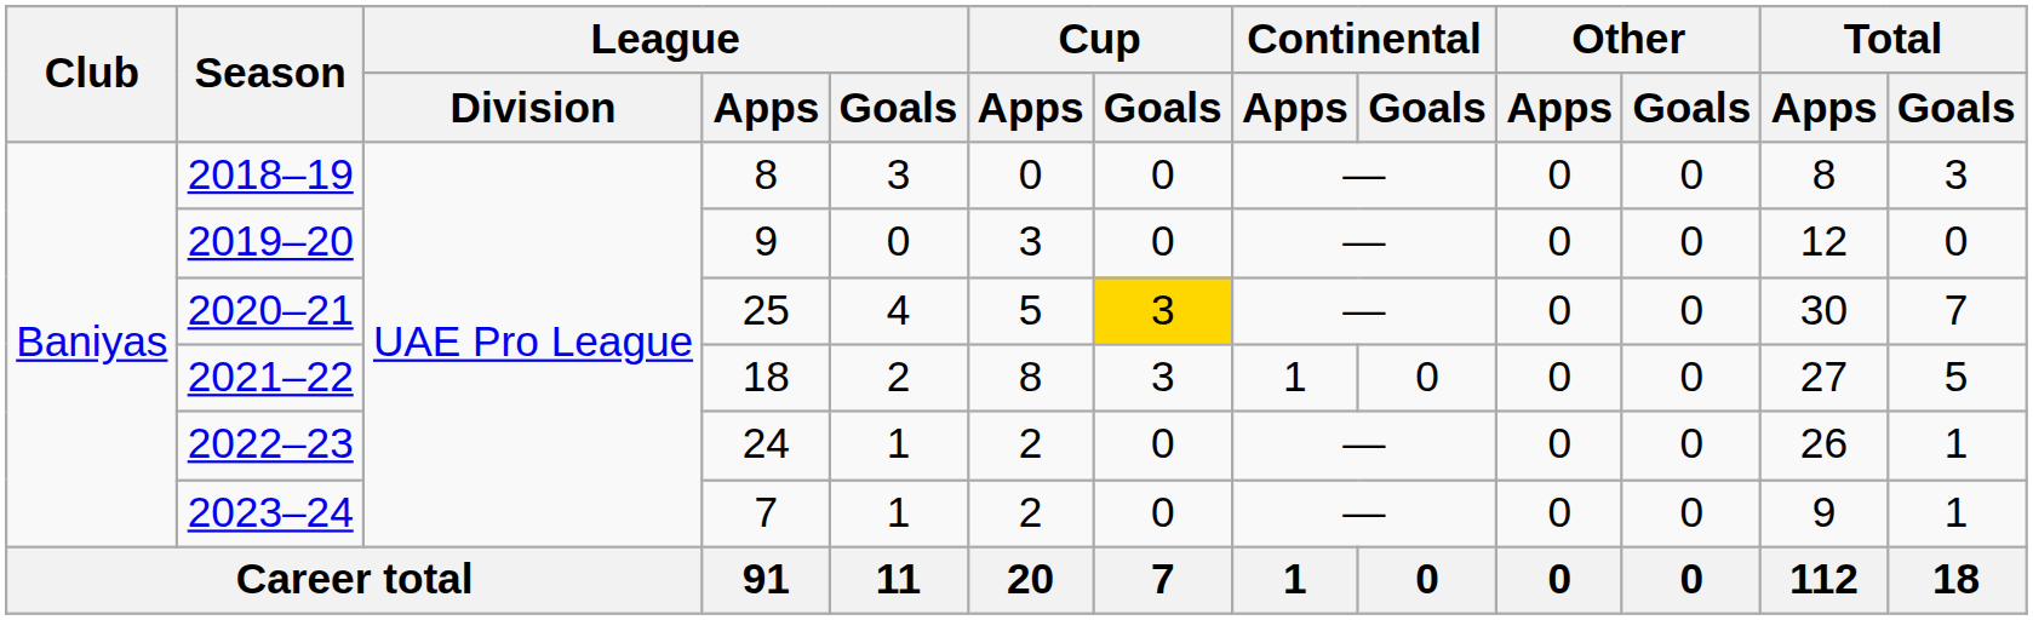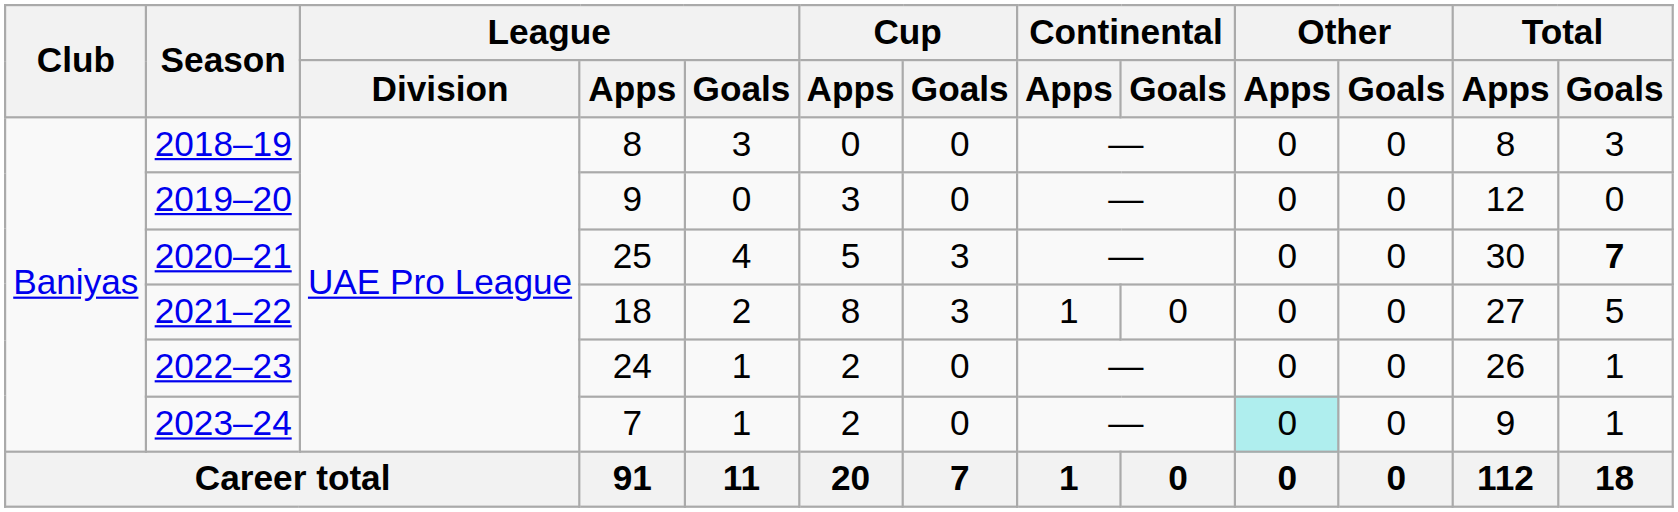2020–21 | Cup / Goals: gold background -> no background
2020–21 | Total / Goals: normal -> bold
2023–24 | Other / Apps: no background -> paleturquoise background
